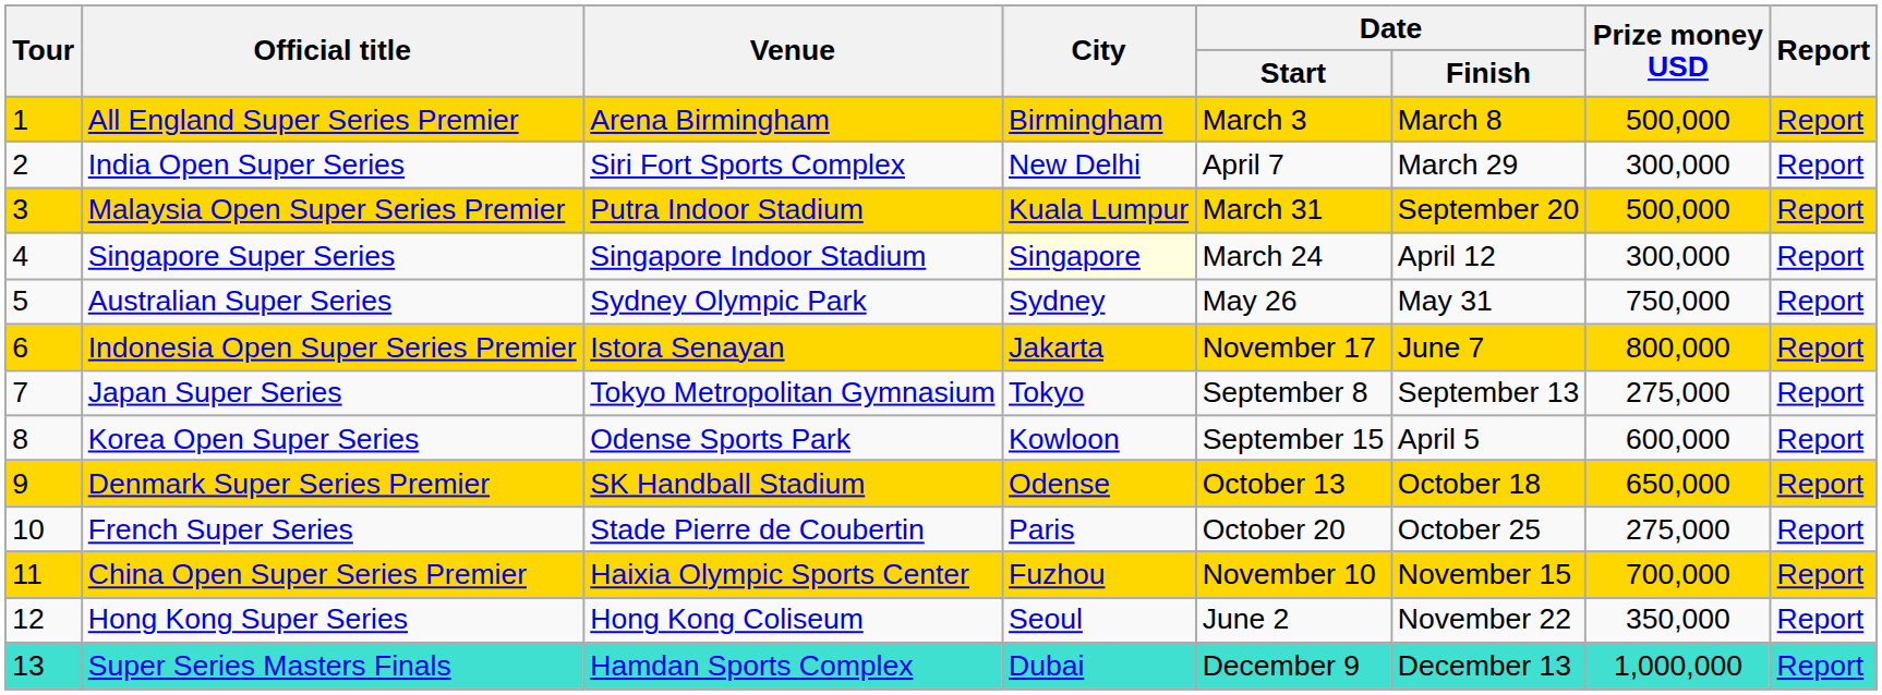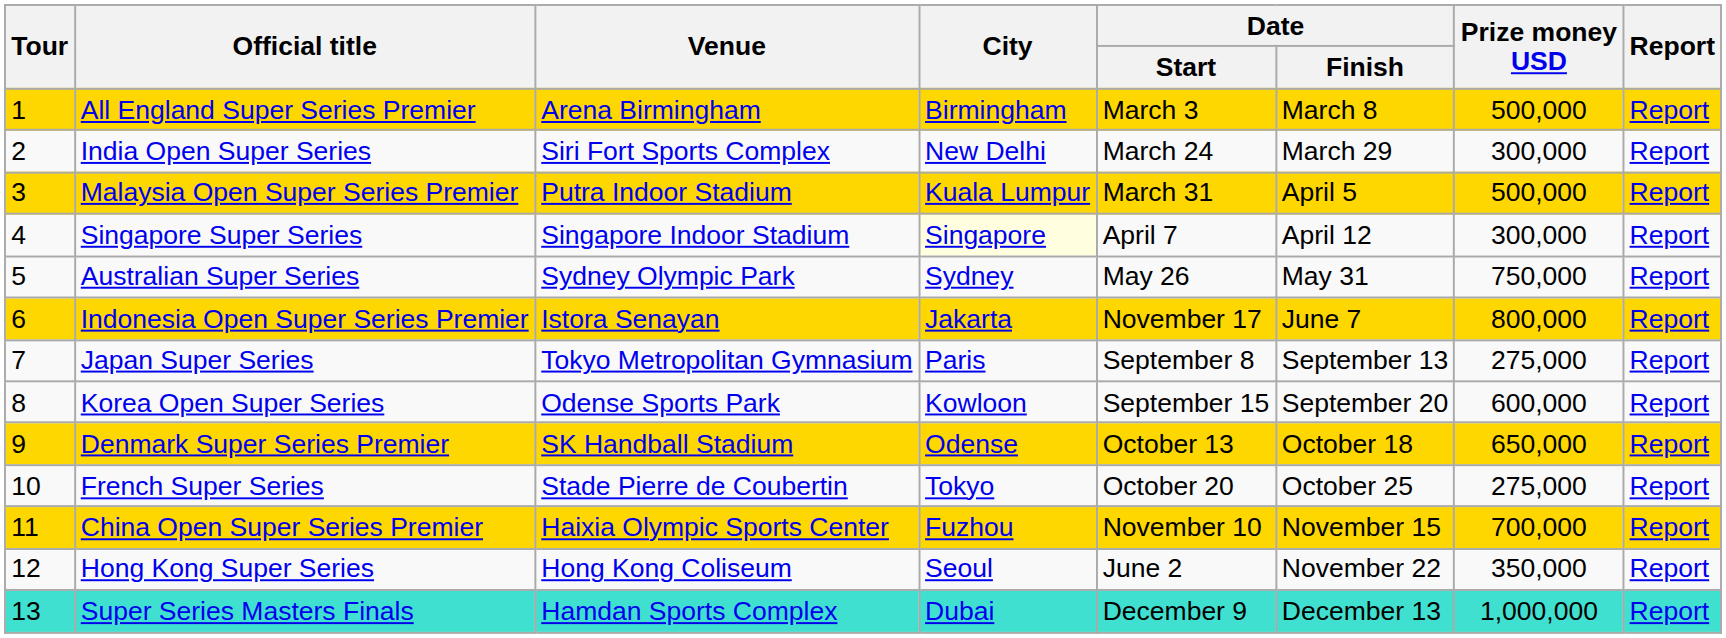India Open Super Series | Date / Start: April 7 -> March 24
Malaysia Open Super Series Premier | Date / Finish: September 20 -> April 5
Singapore Super Series | Date / Start: March 24 -> April 7
Japan Super Series | City: Tokyo -> Paris
Korea Open Super Series | Date / Finish: April 5 -> September 20
French Super Series | City: Paris -> Tokyo
